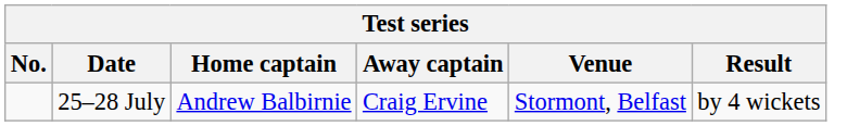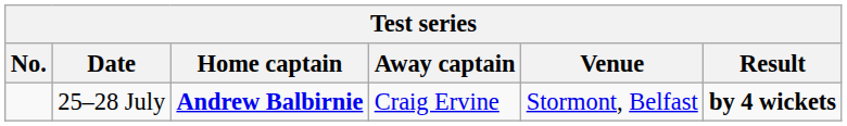25–28 July | Home captain: normal -> bold
25–28 July | Result: normal -> bold
